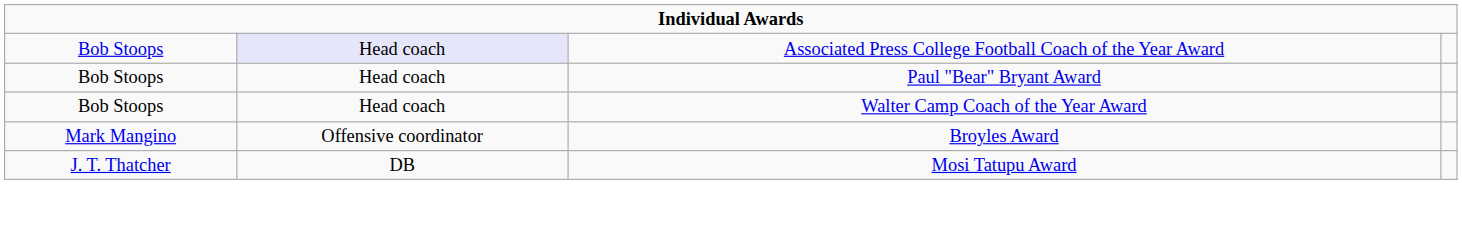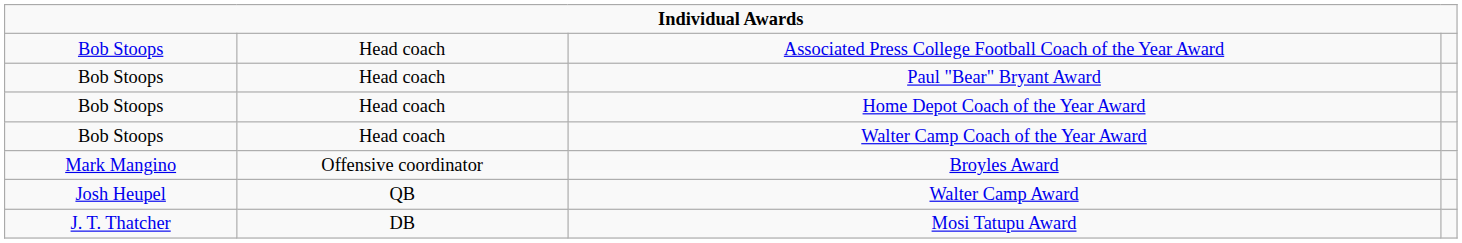Associated Press College Football Coach of the Year Award | column 2: lavender background -> no background
+ row: Bob Stoops | Head coach | Home Depot Coach of the Year Award
+ row: Josh Heupel | QB | Walter Camp Award
